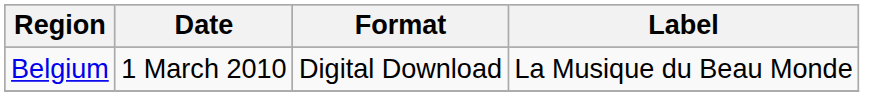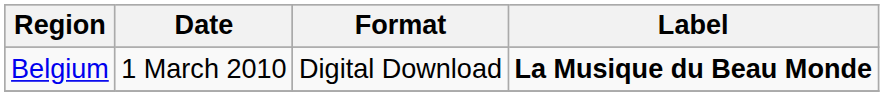Belgium | Label: normal -> bold
